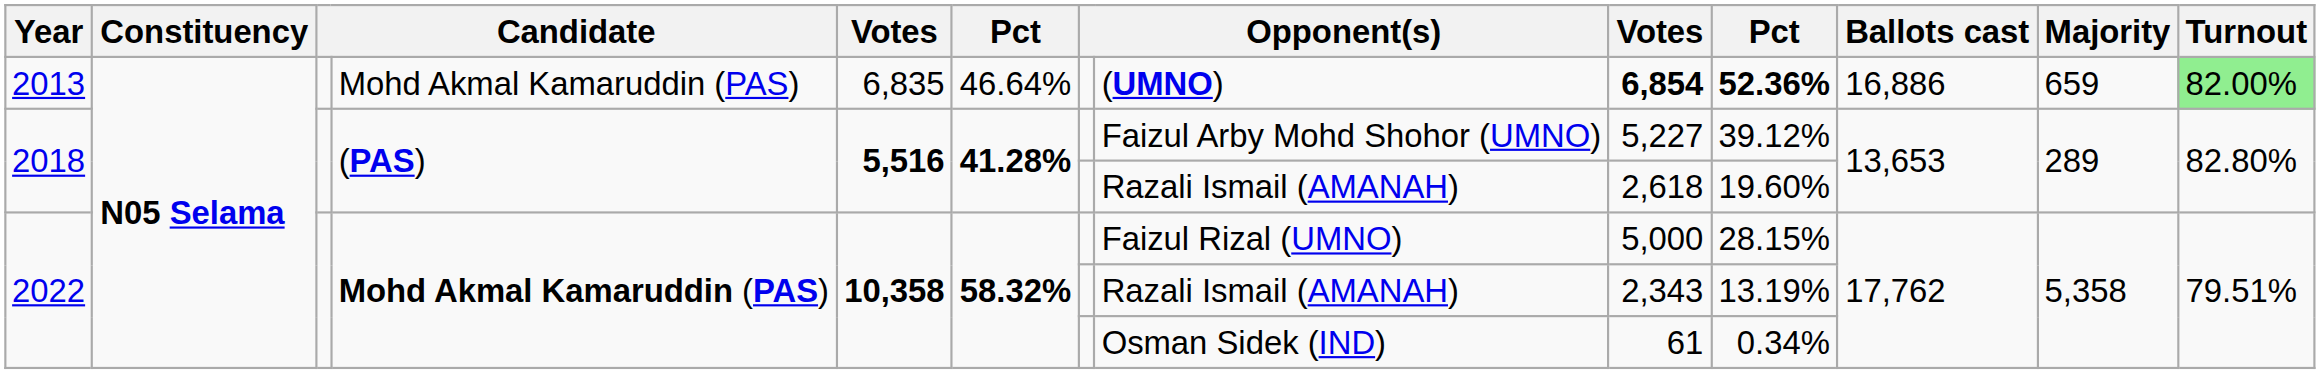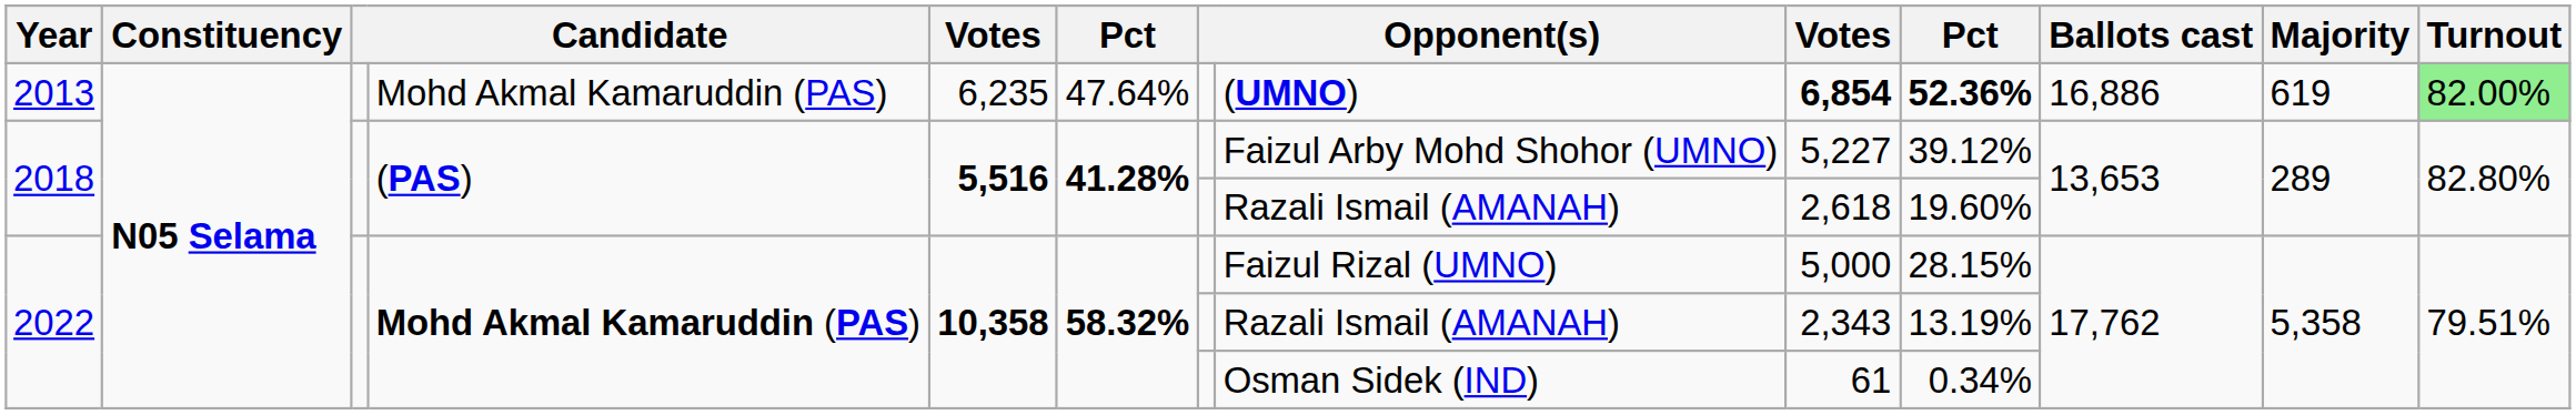2013 | column 5: 6,835 -> 6,235
2013 | column 6: 46.64% -> 47.64%
2013 | Majority: 659 -> 619
